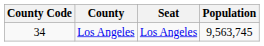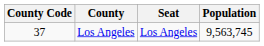row 2 | County Code: 34 -> 37
